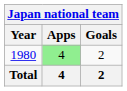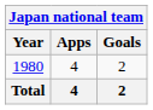1980 | Apps: lightgreen background -> no background
